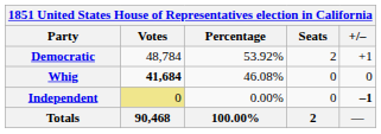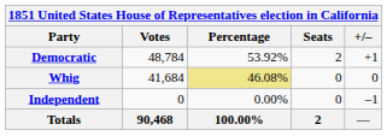Whig | Votes: bold -> normal
Whig | Percentage: no background -> khaki background
Independent | Votes: khaki background -> no background
Independent | +/–: bold -> normal
